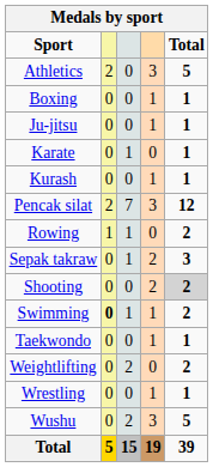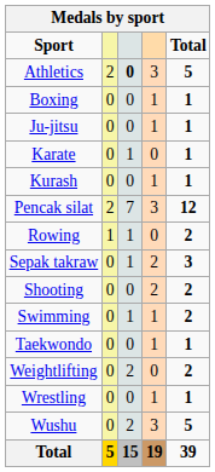Athletics | column 3: normal -> bold
Shooting | Total: lightgrey background -> no background
Swimming | column 2: bold -> normal
